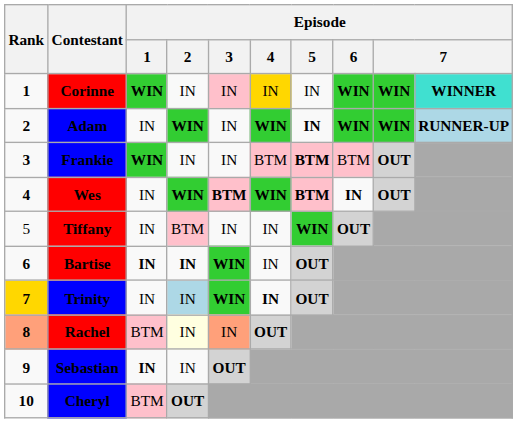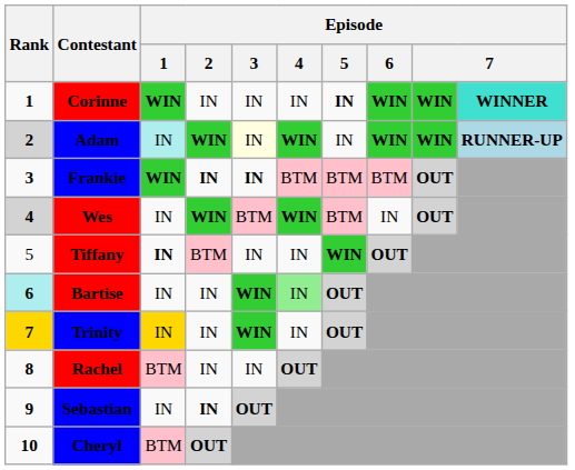Corinne | Episode / 3: pink background -> no background
Corinne | Episode / 4: gold background -> no background
Corinne | Episode / 5: normal -> bold
Adam | Rank: no background -> lightgrey background
Adam | Episode / 1: no background -> paleturquoise background
Adam | Episode / 3: no background -> lightyellow background
Adam | Episode / 5: bold -> normal
Frankie | Episode / 2: normal -> bold
Frankie | Episode / 3: normal -> bold
Frankie | Episode / 5: bold -> normal
Wes | Rank: no background -> lightgrey background
Wes | Episode / 3: bold -> normal
Wes | Episode / 5: bold -> normal
Wes | Episode / 6: bold -> normal
Tiffany | Episode / 1: normal -> bold
Bartise | Rank: no background -> paleturquoise background
Bartise | Episode / 1: bold -> normal
Bartise | Episode / 2: bold -> normal
Bartise | Episode / 4: no background -> lightgreen background
Trinity | Episode / 1: no background -> gold background
Trinity | Episode / 2: lightblue background -> no background
Trinity | Episode / 4: bold -> normal
Rachel | Rank: lightsalmon background -> no background
Rachel | Episode / 2: lightyellow background -> no background
Rachel | Episode / 3: lightsalmon background -> no background
Sebastian | Episode / 1: bold -> normal
Sebastian | Episode / 2: normal -> bold
